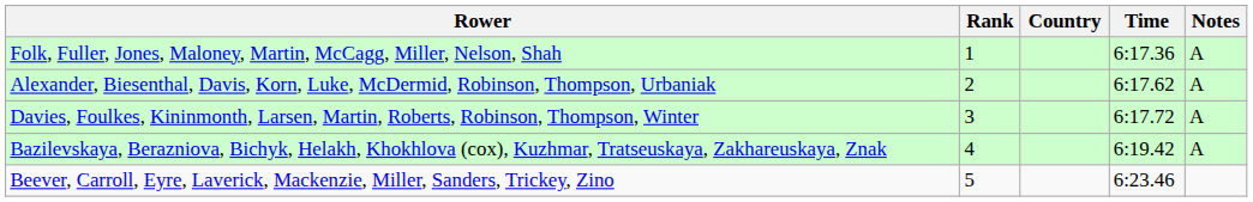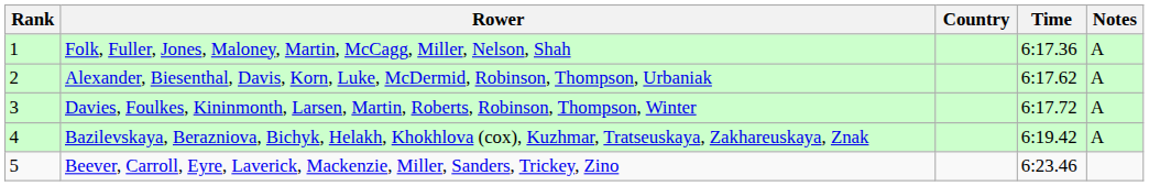columns swapped: Rank <-> Rower
